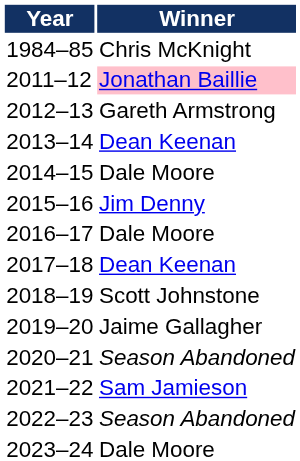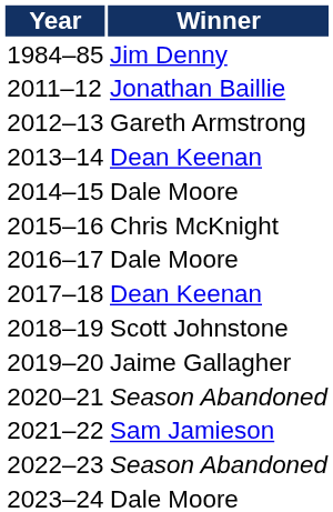1984–85 | Winner: Chris McKnight -> Jim Denny
2011–12 | Winner: pink background -> no background
2015–16 | Winner: Jim Denny -> Chris McKnight
